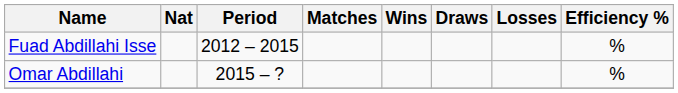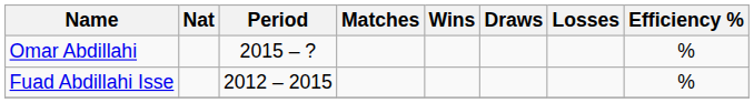rows swapped: Fuad Abdillahi Isse <-> Omar Abdillahi
